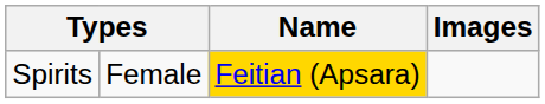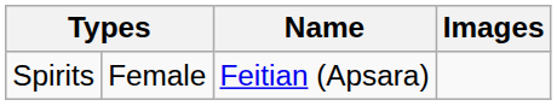Spirits | Name: gold background -> no background
